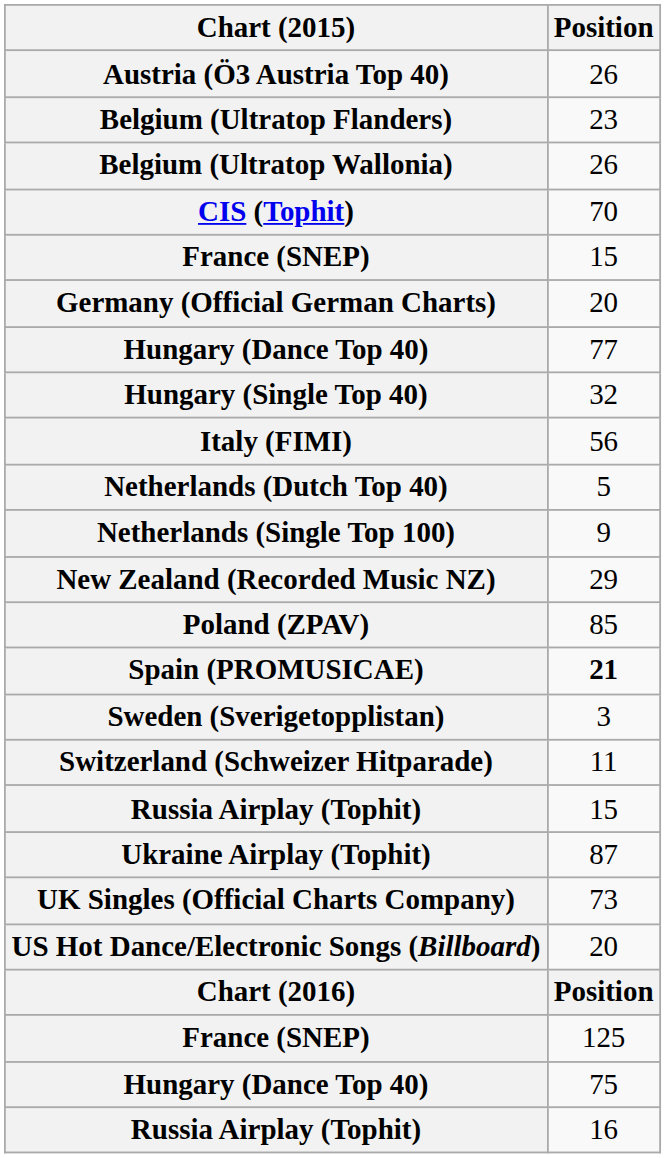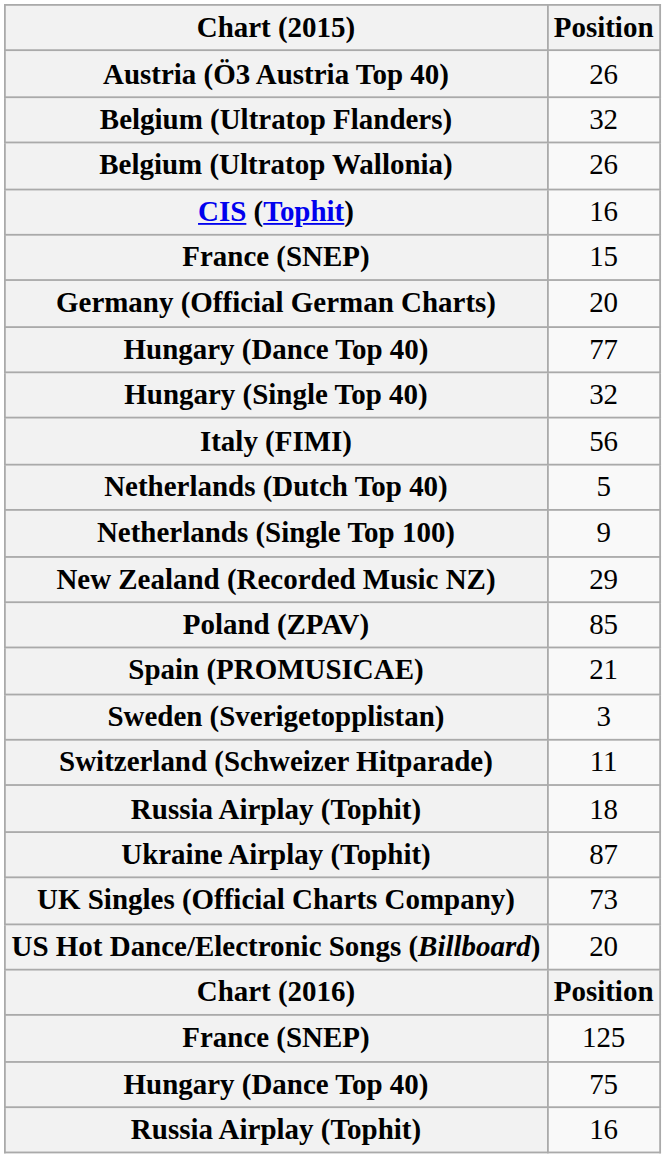row 3 | Position: 23 -> 32
row 5 | Position: 70 -> 16
row 15 | Position: bold -> normal
row 18 | Position: 15 -> 18
